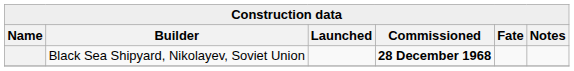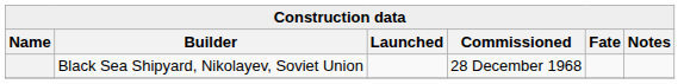Black Sea Shipyard, Nikolayev, Soviet Union | Commissioned: bold -> normal
